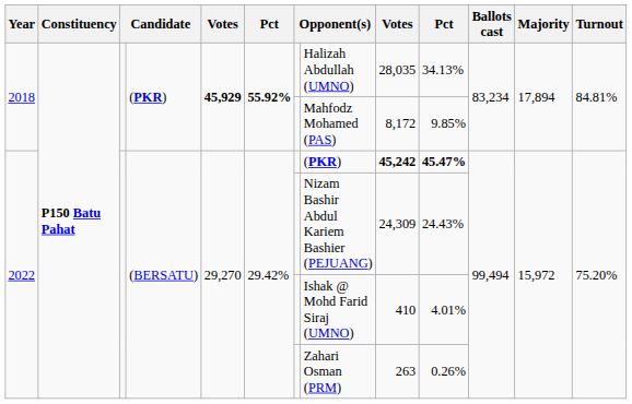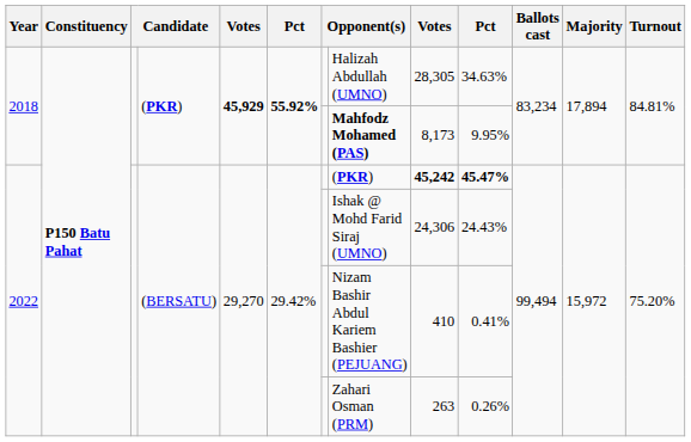row 2 | column 9: 28,035 -> 28,305
row 2 | column 10: 34.13% -> 34.63%
row 3 | column 8: normal -> bold
row 3 | column 9: 8,172 -> 8,173
row 3 | column 10: 9.85% -> 9.95%
row 5 | column 8: Nizam Bashir Abdul Kariem Bashier (PEJUANG) -> Ishak @ Mohd Farid Siraj (UMNO)
row 5 | column 9: 24,309 -> 24,306
row 6 | column 8: Ishak @ Mohd Farid Siraj (UMNO) -> Nizam Bashir Abdul Kariem Bashier (PEJUANG)
row 6 | column 10: 4.01% -> 0.41%
